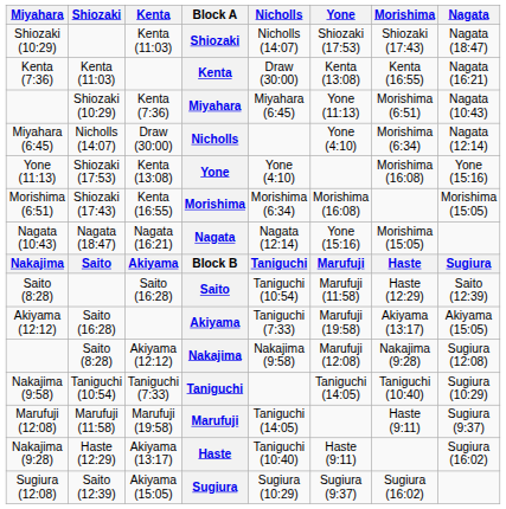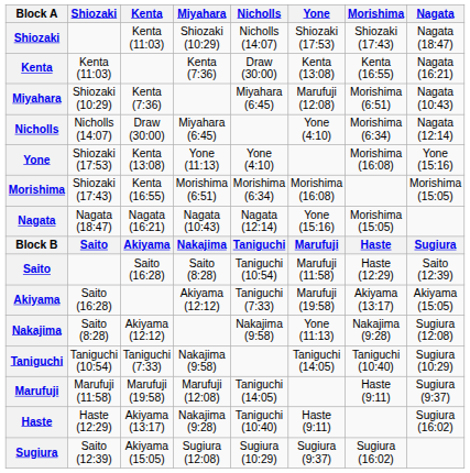columns swapped: Block A <-> Miyahara
row 4 | Yone: Yone (11:13) -> Marufuji (12:08)
row 12 | Yone: Marufuji (12:08) -> Yone (11:13)
